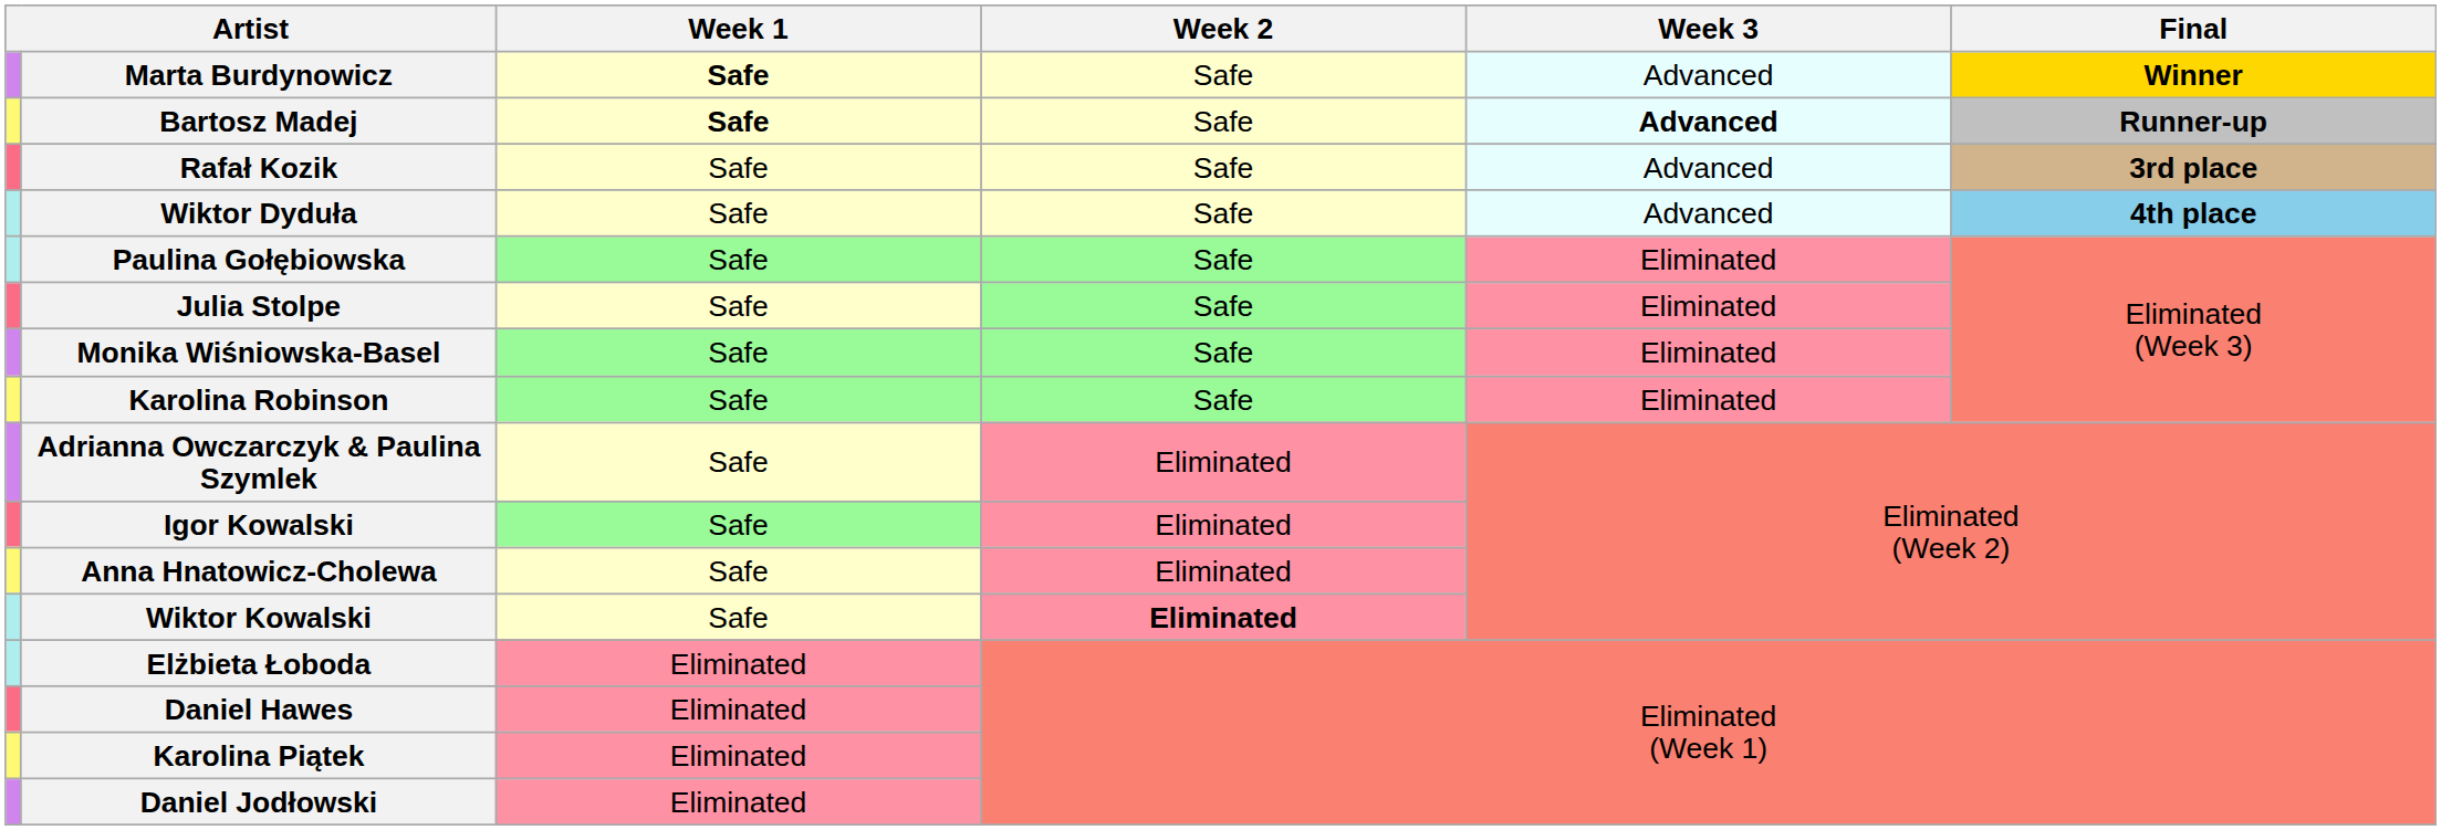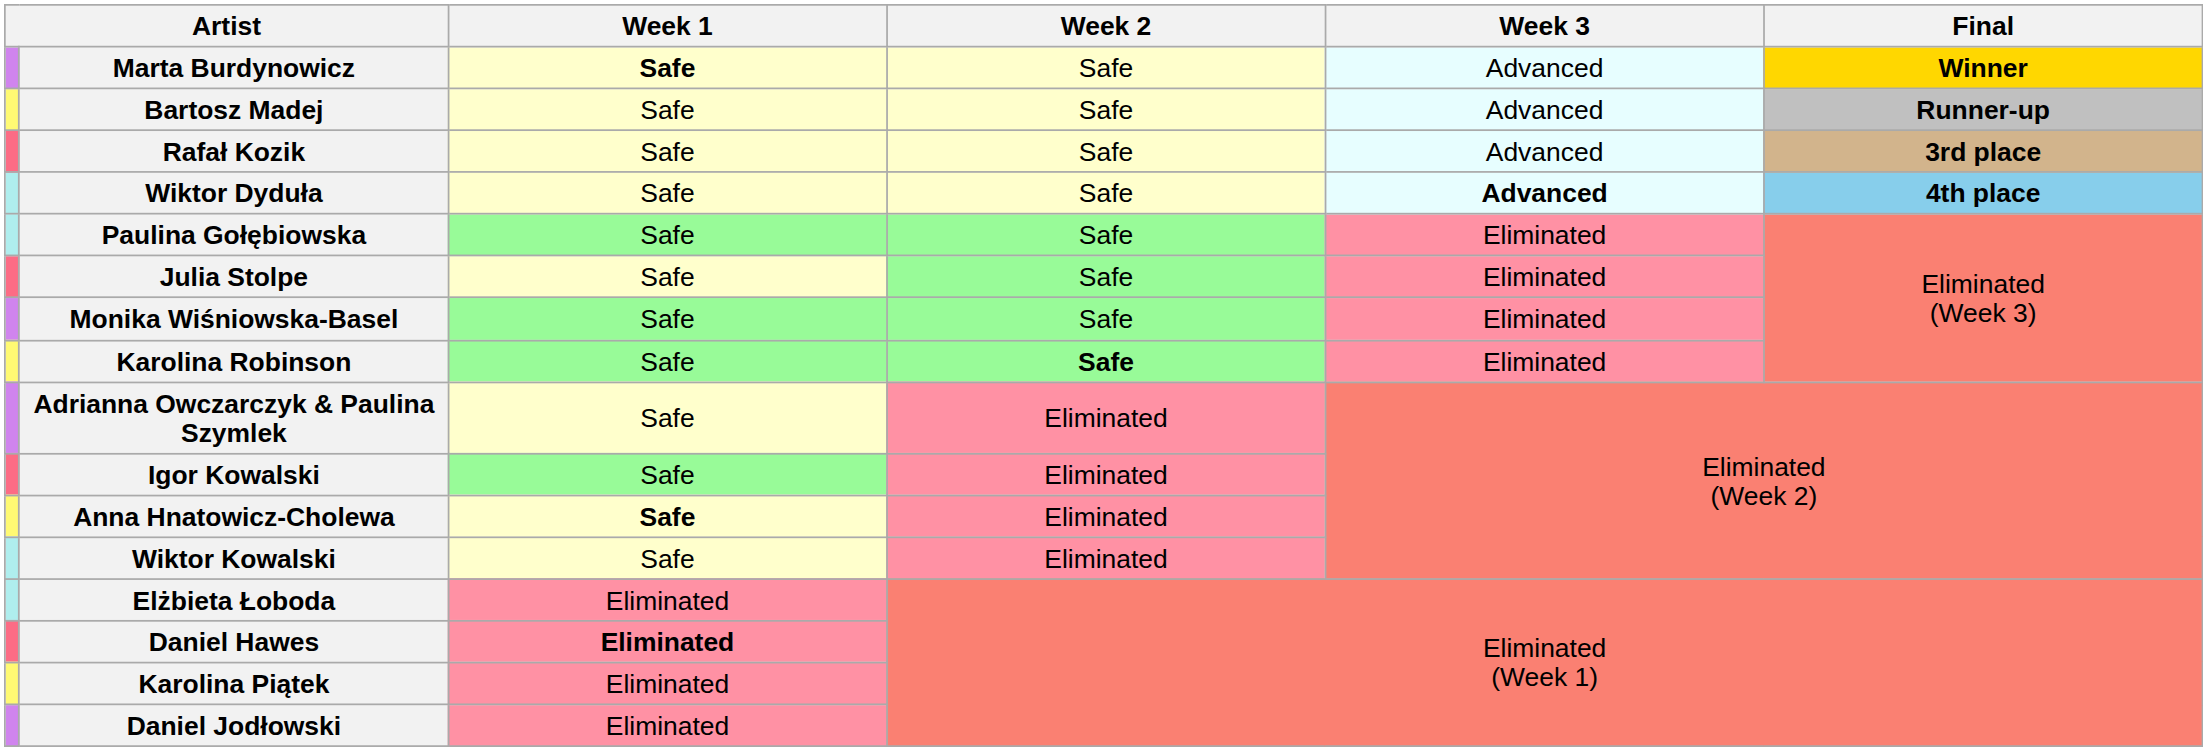Bartosz Madej | Week 1: bold -> normal
Bartosz Madej | Week 3: bold -> normal
Wiktor Dyduła | Week 3: normal -> bold
Karolina Robinson | Week 2: normal -> bold
Anna Hnatowicz-Cholewa | Week 1: normal -> bold
Wiktor Kowalski | Week 2: bold -> normal
Daniel Hawes | Week 1: normal -> bold
